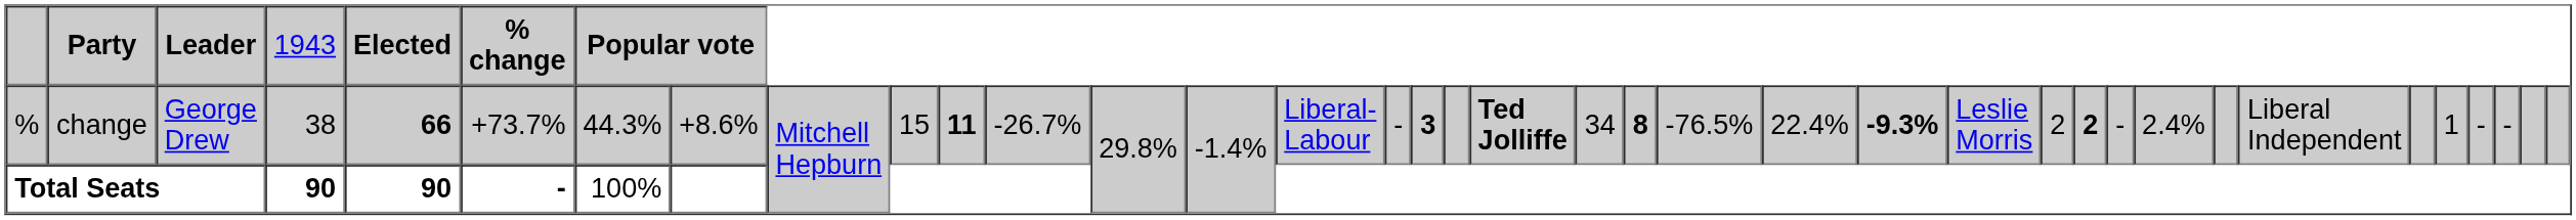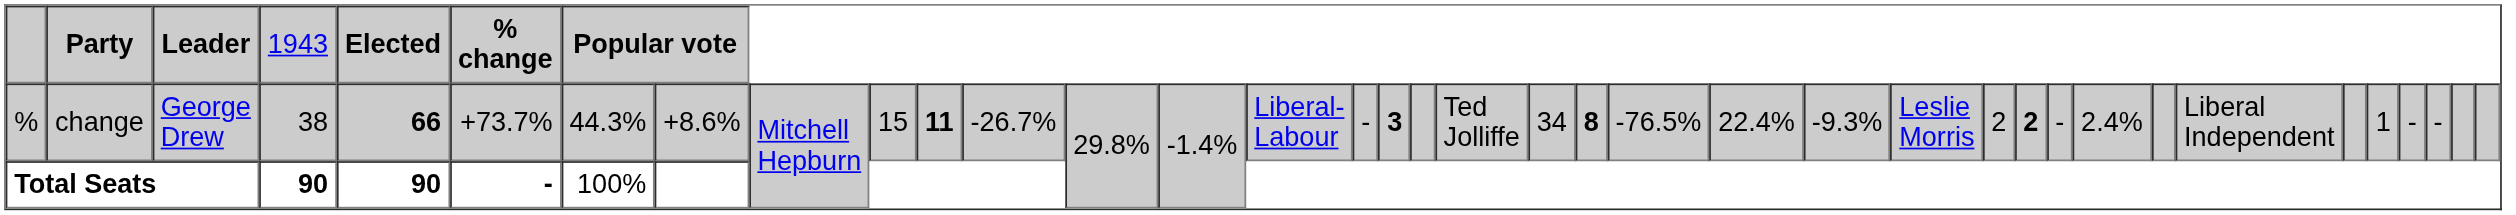% | column 19: bold -> normal
% | column 24: bold -> normal
